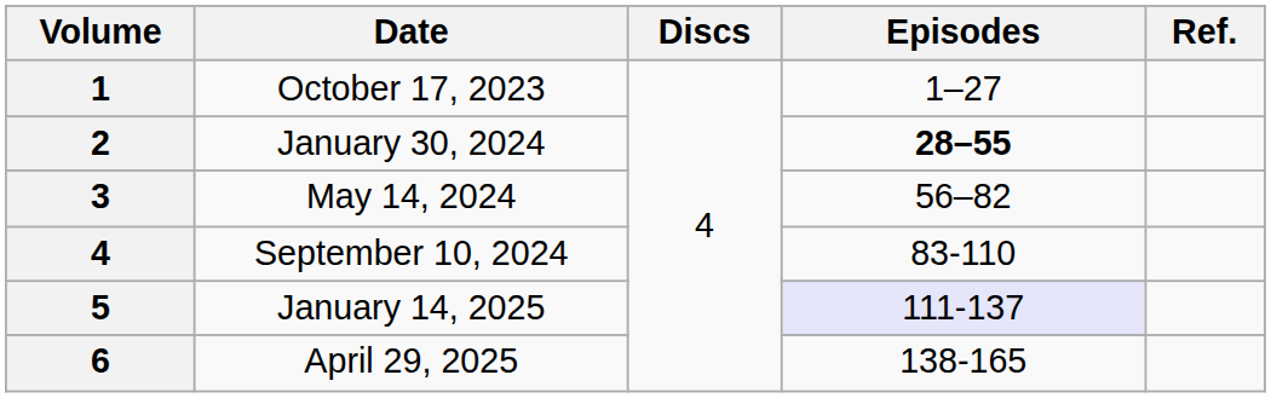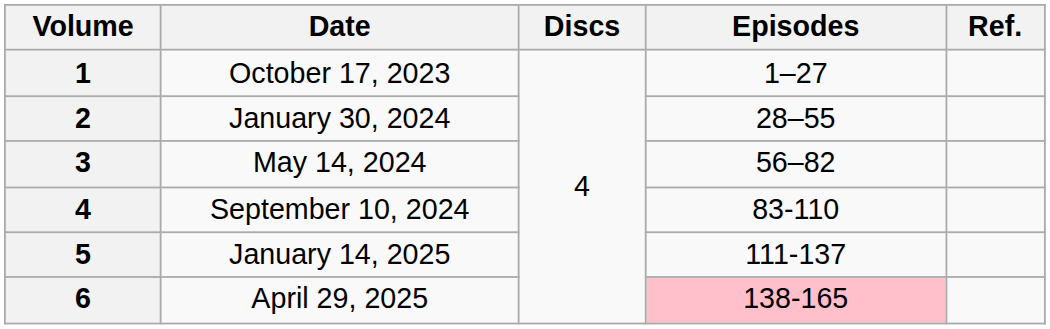January 30, 2024 | Episodes: bold -> normal
January 14, 2025 | Episodes: lavender background -> no background
April 29, 2025 | Episodes: no background -> pink background
